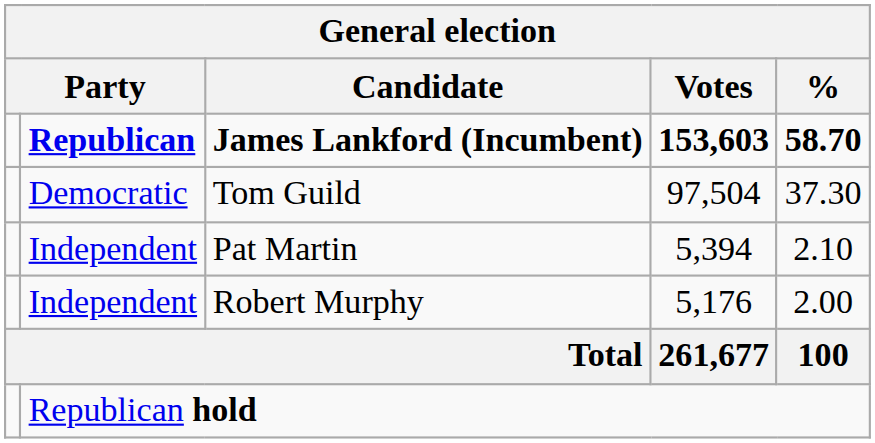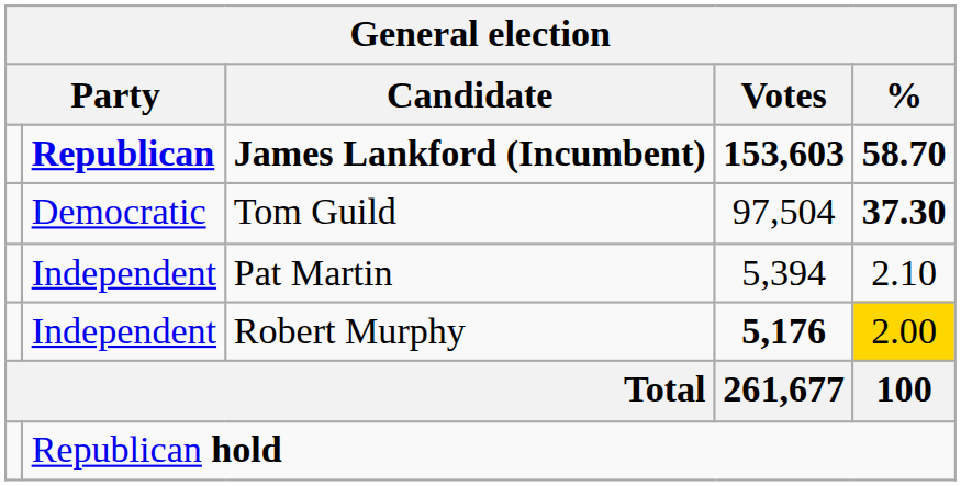Tom Guild | General election / %: normal -> bold
Robert Murphy | General election / Votes: normal -> bold
Robert Murphy | General election / %: no background -> gold background
